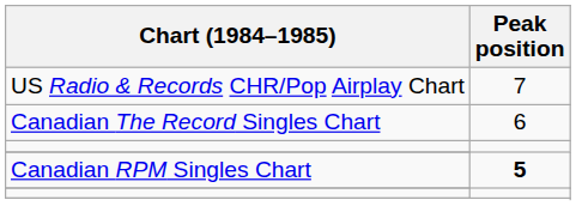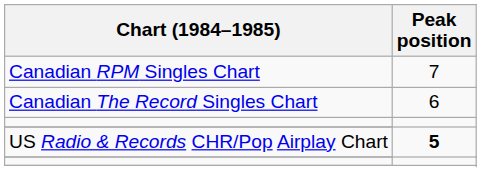row 2 | Chart (1984–1985): US Radio & Records CHR/Pop Airplay Chart -> Canadian RPM Singles Chart
row 5 | Chart (1984–1985): Canadian RPM Singles Chart -> US Radio & Records CHR/Pop Airplay Chart
